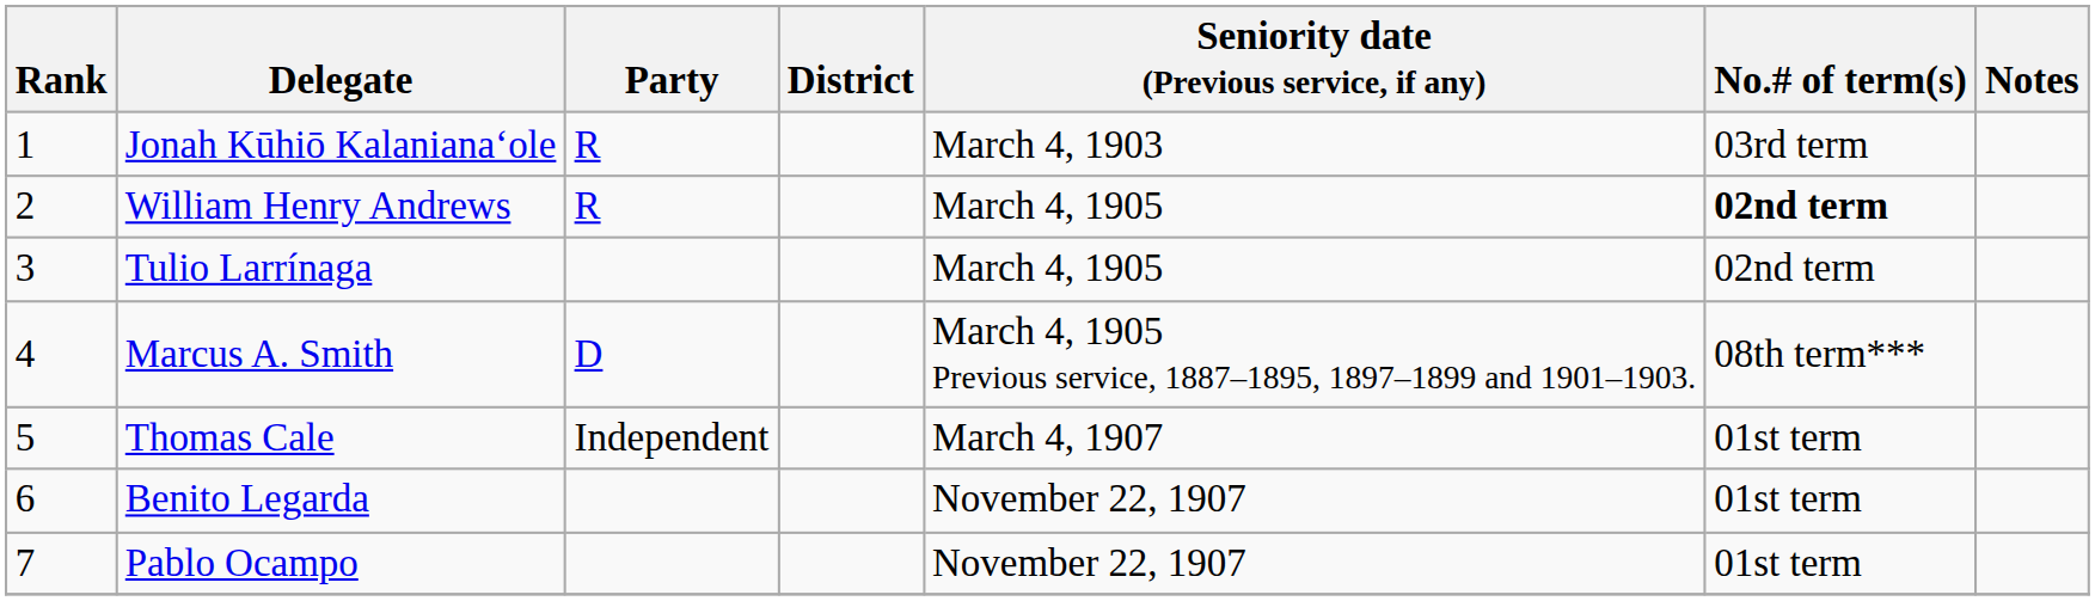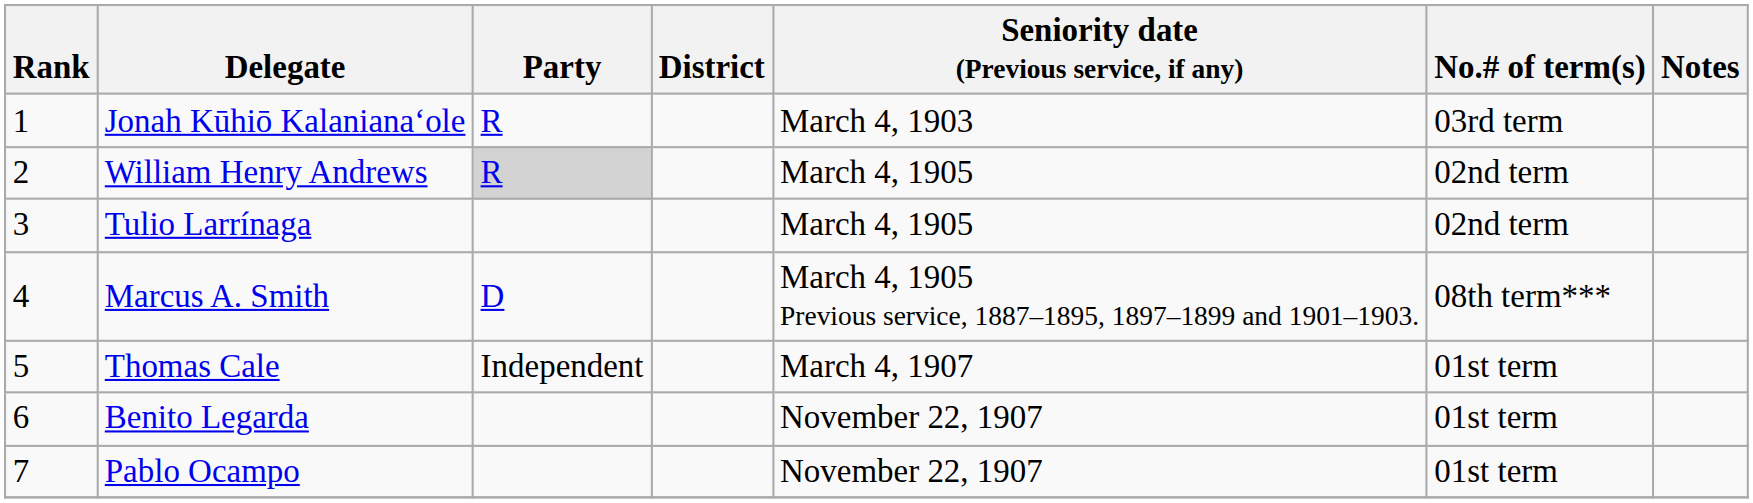William Henry Andrews | Party: no background -> lightgrey background
William Henry Andrews | No.# of term(s): bold -> normal
